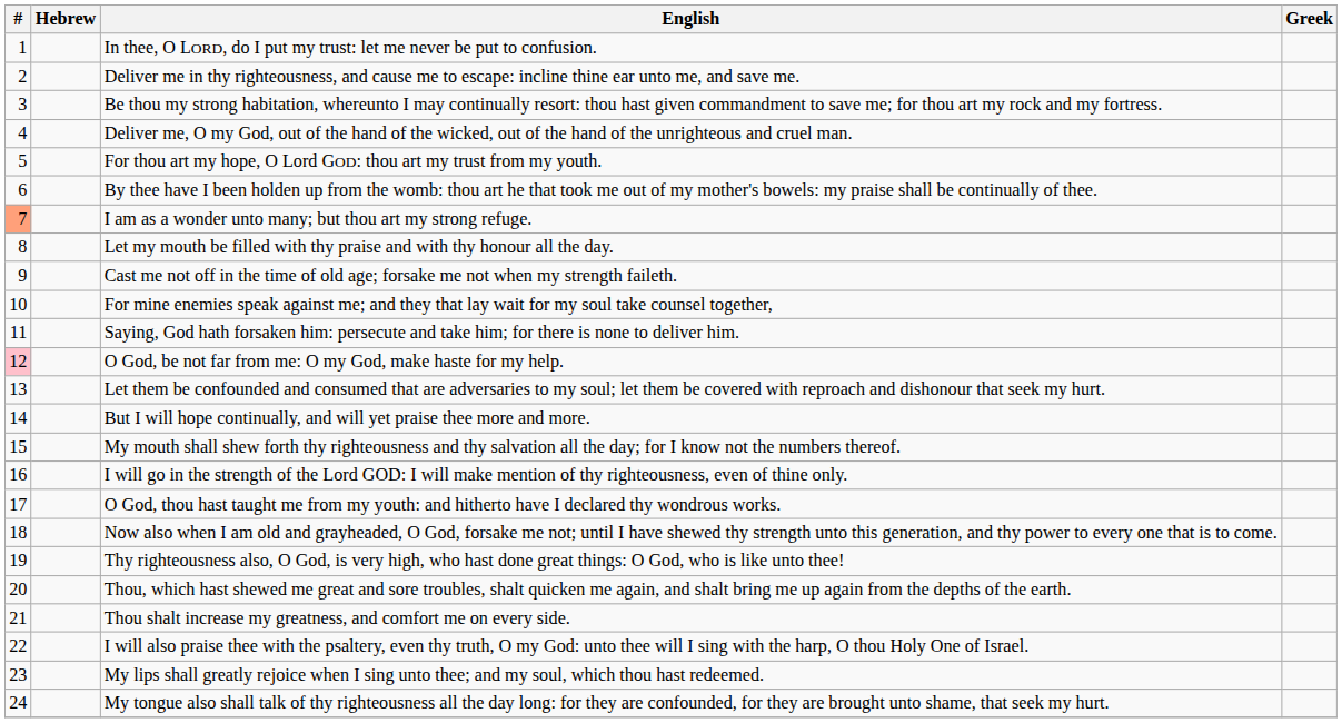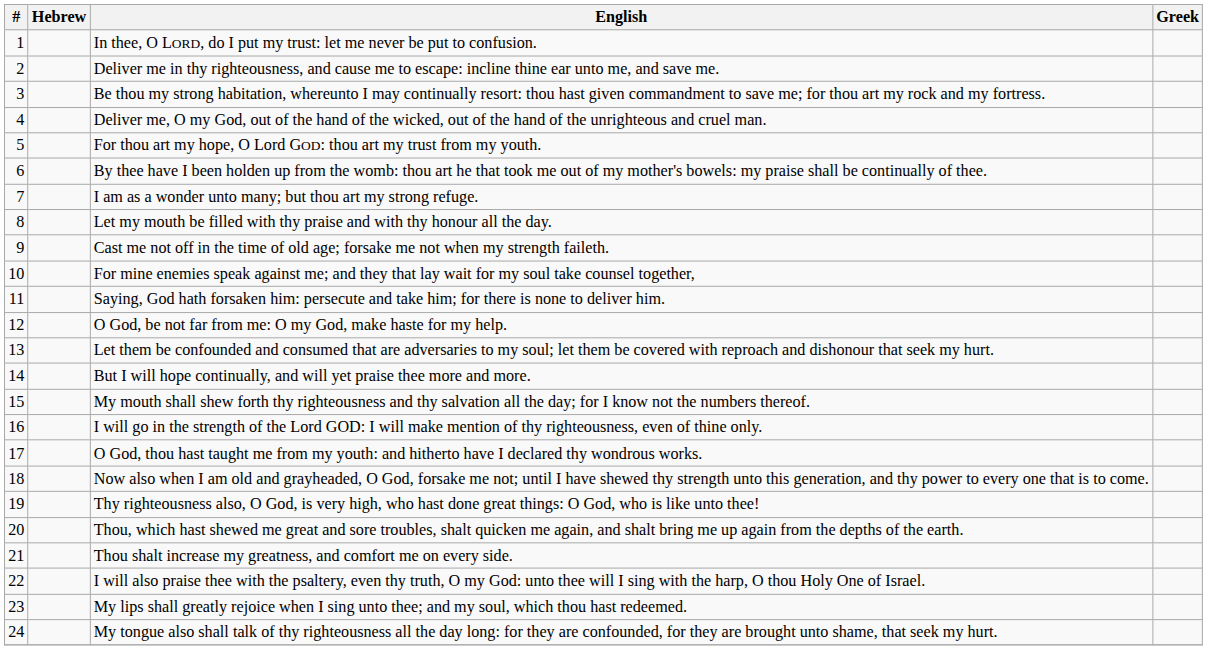I am as a wonder unto many; but thou art my strong refuge. | #: lightsalmon background -> no background
O God, be not far from me: O my God, make haste for my help. | #: pink background -> no background
